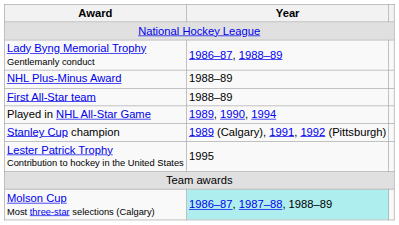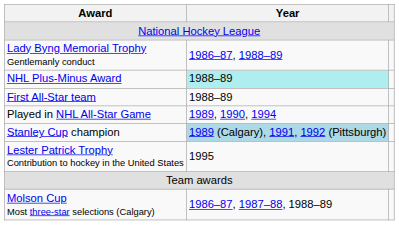NHL Plus-Minus Award | Year: no background -> paleturquoise background
Stanley Cup champion | Year: no background -> lightblue background
Molson Cup Most three-star selections (Calgary) | Year: paleturquoise background -> no background
